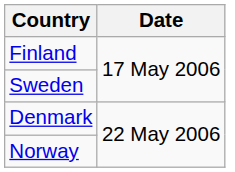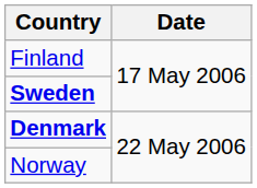Sweden | Country: normal -> bold
Denmark | Country: normal -> bold
